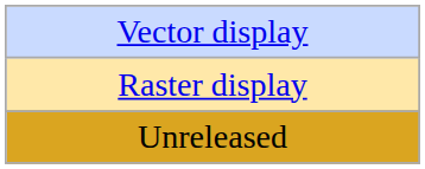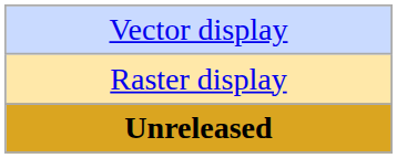row 3 | column 1: normal -> bold
